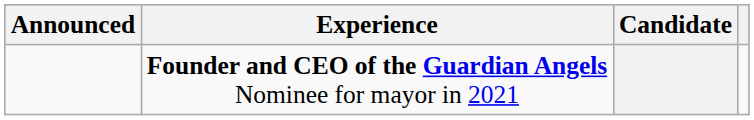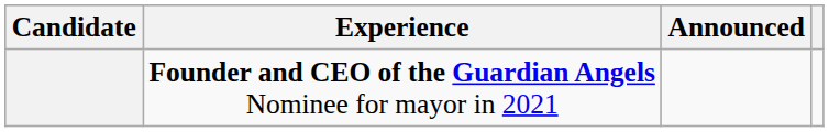columns swapped: Candidate <-> Announced
